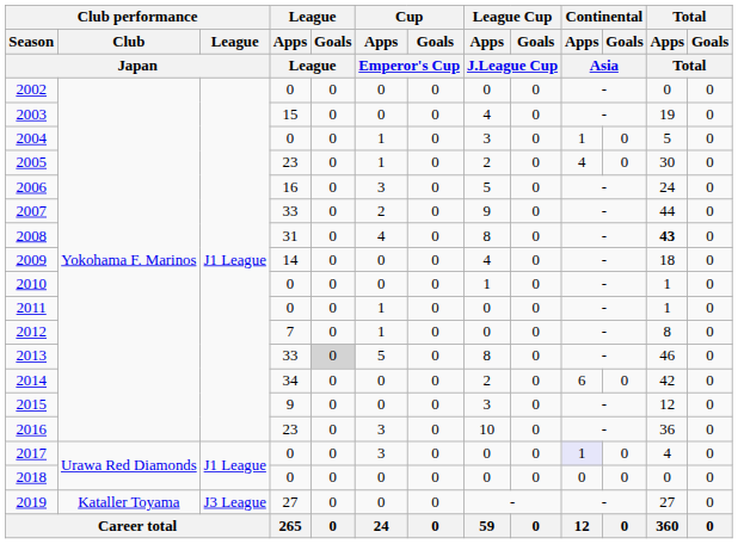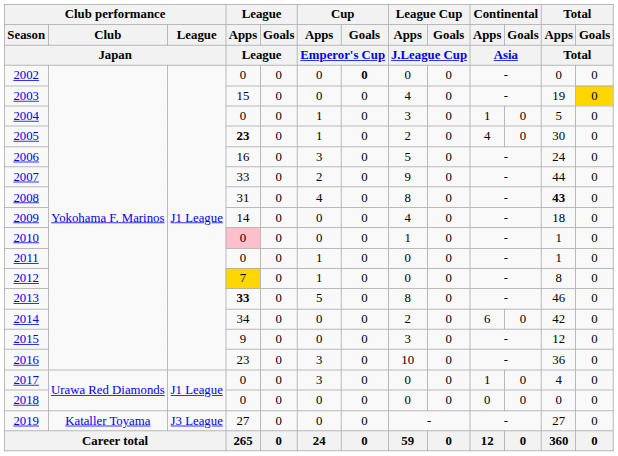2002 | Cup / Goals / Emperor's Cup: normal -> bold
2003 | Total / Goals / Total: no background -> gold background
2005 | League / Apps / League: normal -> bold
2010 | League / Apps / League: no background -> pink background
2012 | League / Apps / League: no background -> gold background
2013 | League / Apps / League: normal -> bold
2013 | League / Goals / League: lightgrey background -> no background
2017 | Continental / Apps / Asia: lavender background -> no background
